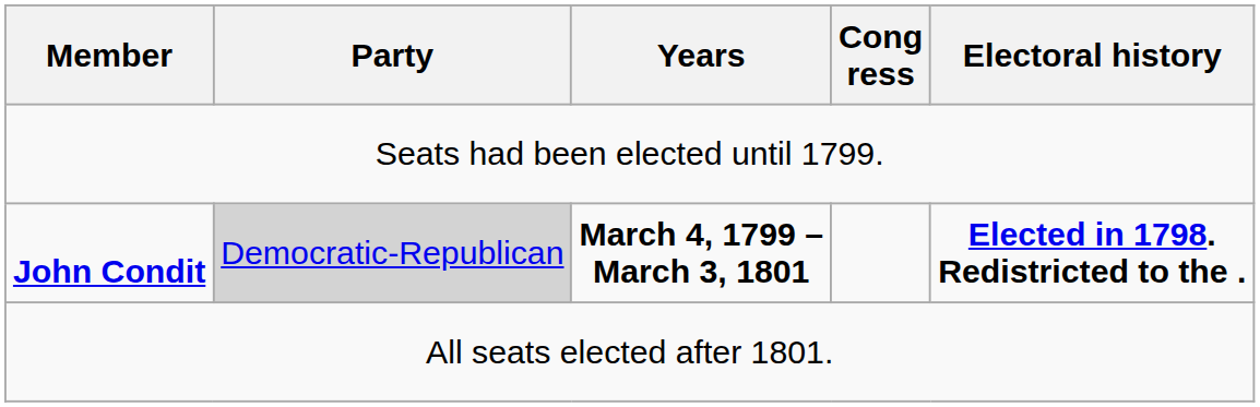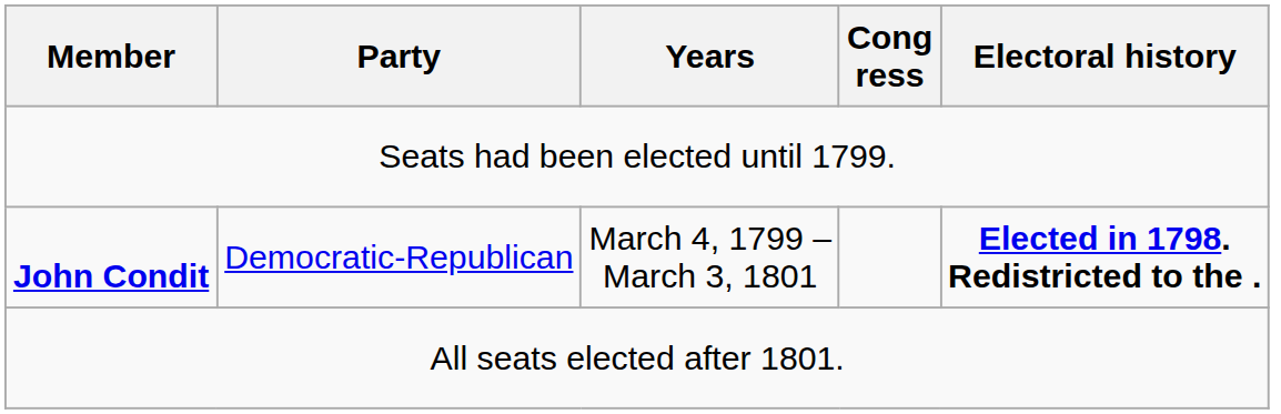John Condit | Party: lightgrey background -> no background
John Condit | Years: bold -> normal
